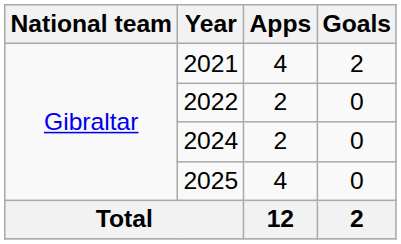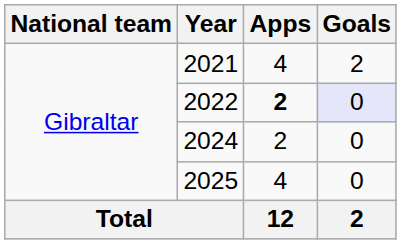2022 | Apps: normal -> bold
2022 | Goals: no background -> lavender background
